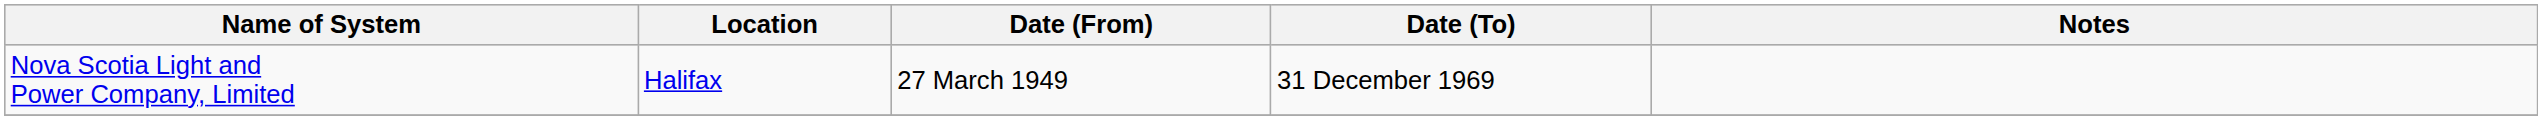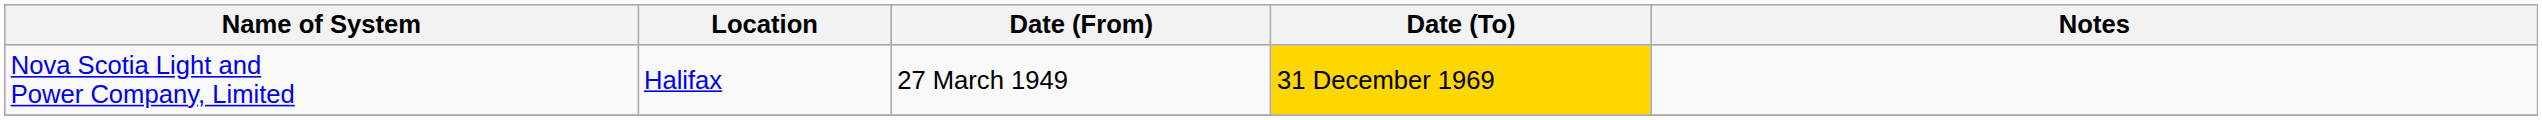Nova Scotia Light and Power Company, Limited | Date (To): no background -> gold background
